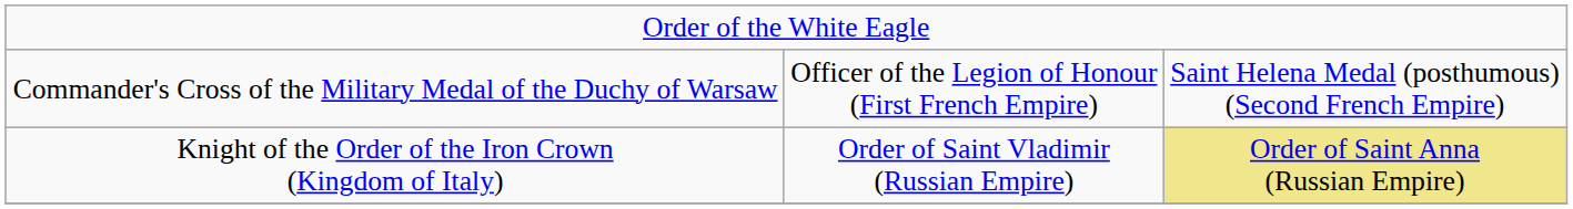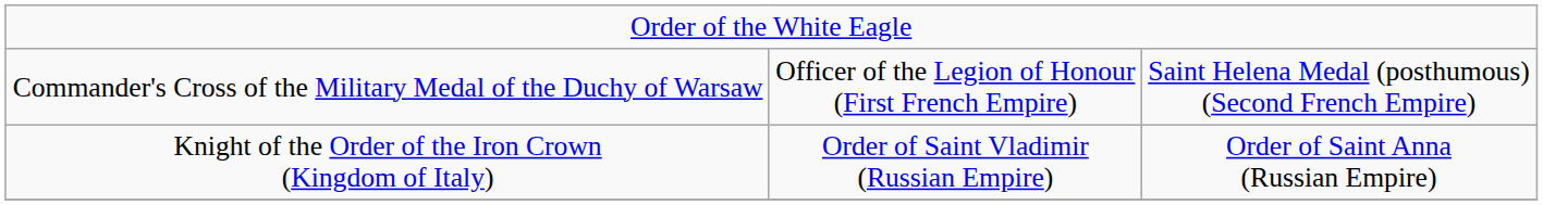Knight of the Order of the Iron Crown (Kingdom of Italy) | column 3: khaki background -> no background
